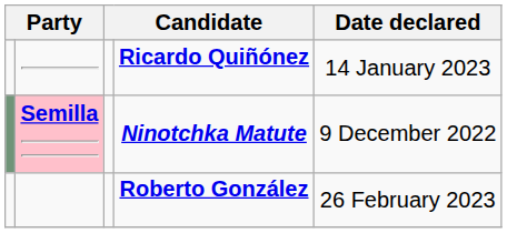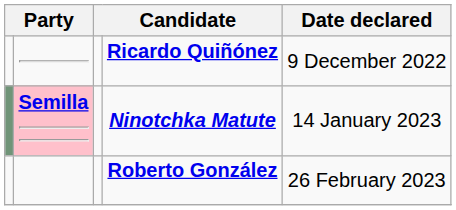Ricardo Quiñónez | Date declared: 14 January 2023 -> 9 December 2022
Ninotchka Matute | Date declared: 9 December 2022 -> 14 January 2023
